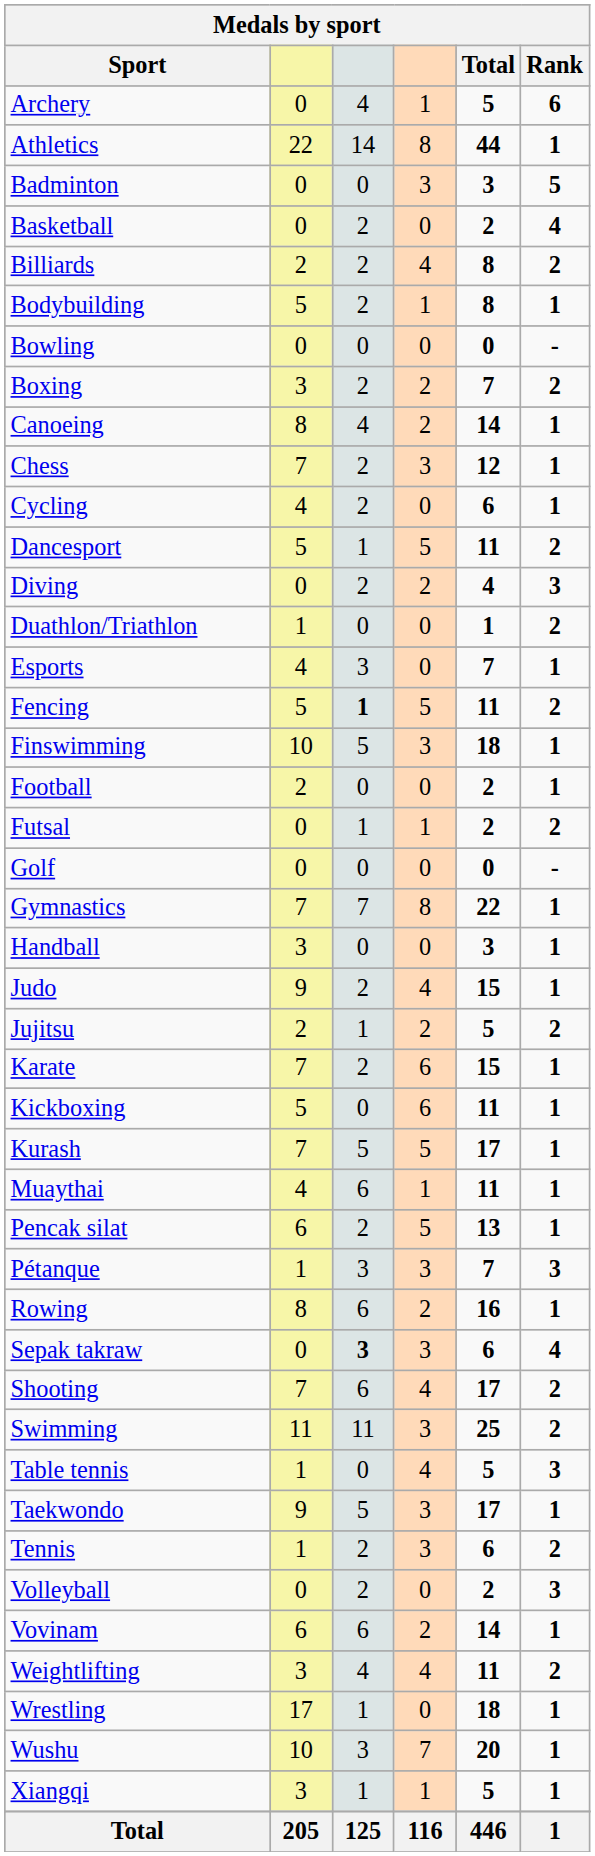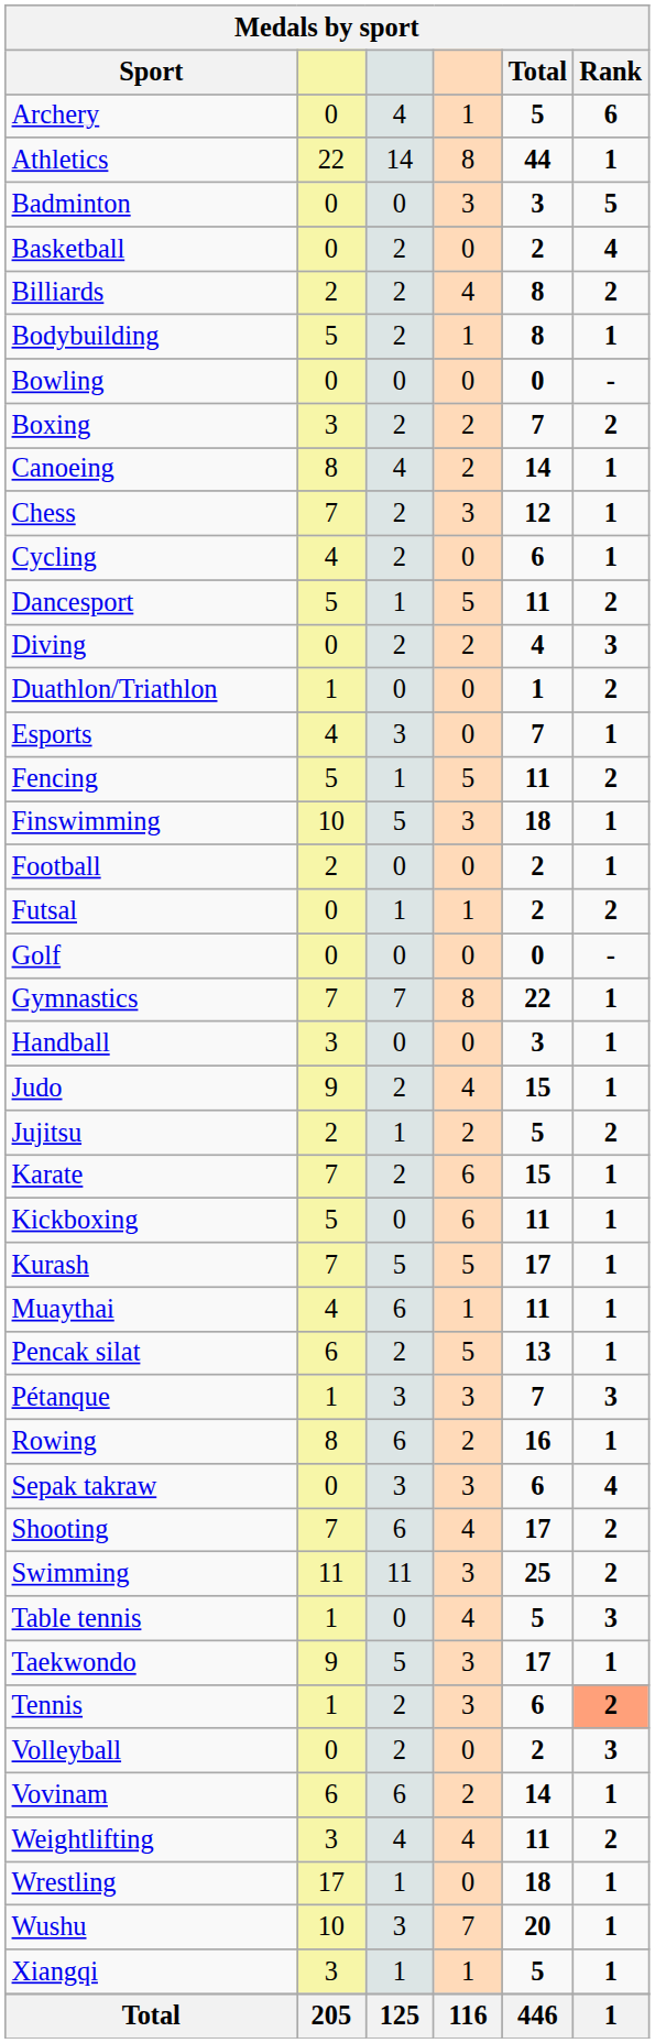Fencing | column 3: bold -> normal
Sepak takraw | column 3: bold -> normal
Tennis | Rank: no background -> lightsalmon background
